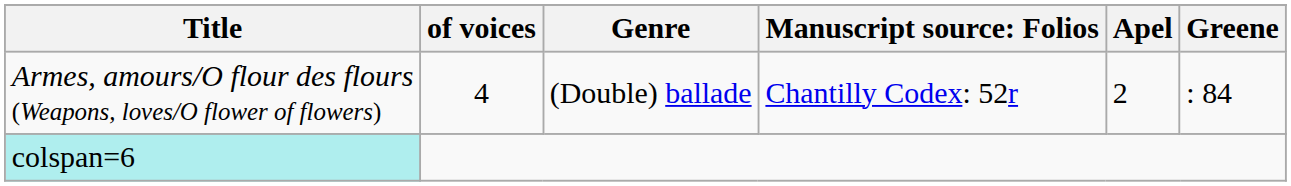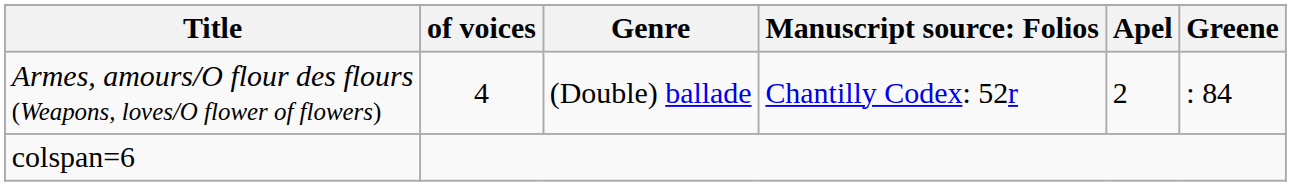colspan=6 | Title: paleturquoise background -> no background
